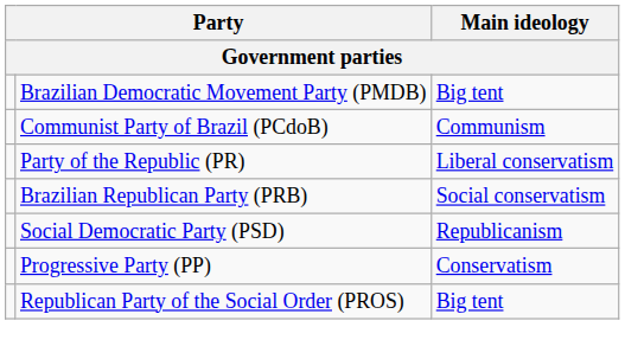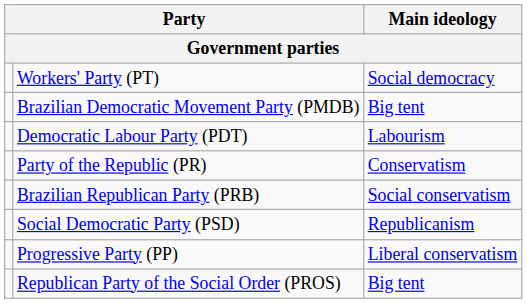+ row: Workers' Party (PT) | Social democracy
+ row: Democratic Labour Party (PDT) | Labourism
- row: Communist Party of Brazil (PCdoB) | Communism
Party of the Republic (PR) | Main ideology: Liberal conservatism -> Conservatism
Progressive Party (PP) | Main ideology: Conservatism -> Liberal conservatism
